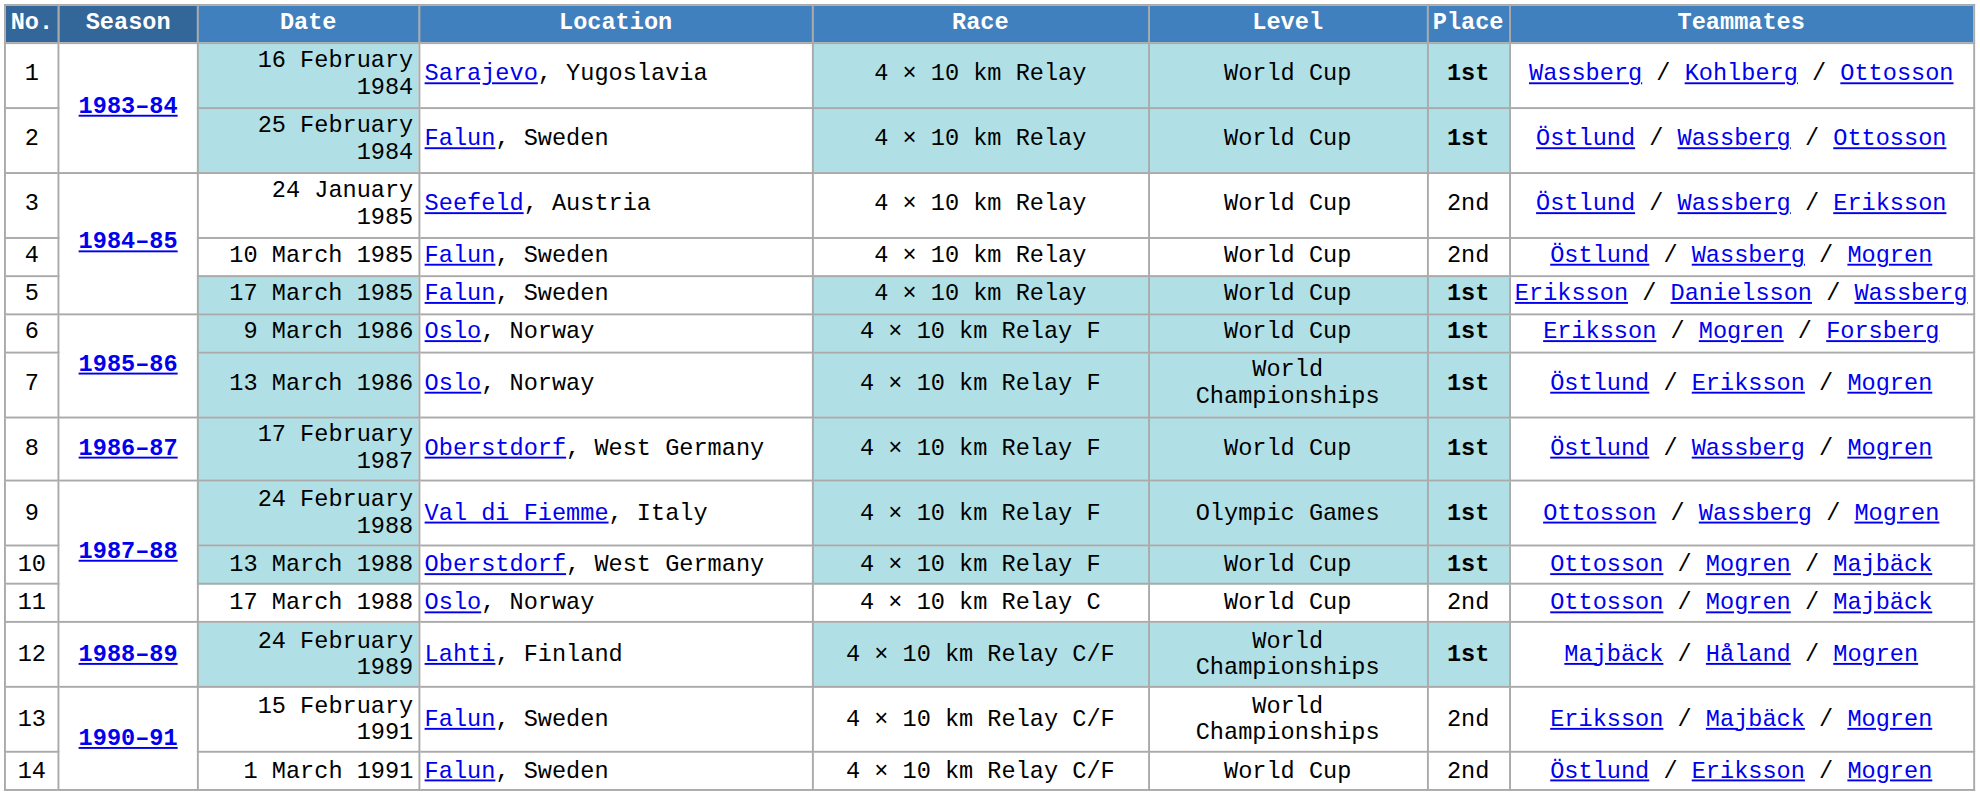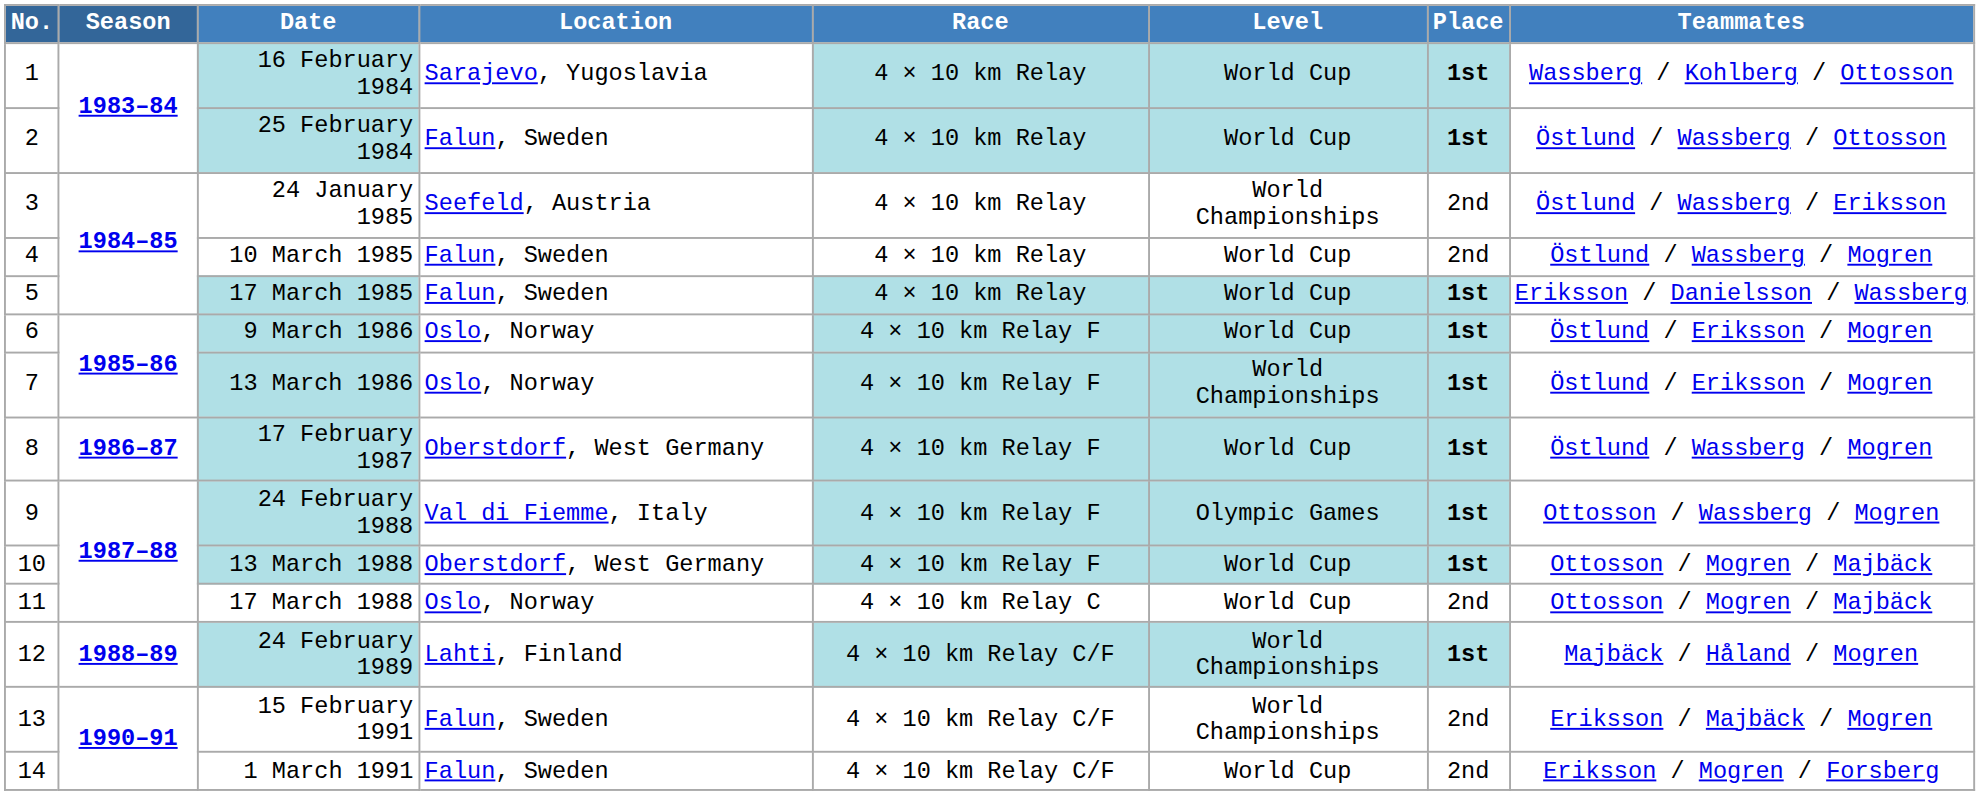24 January 1985 | Level: World Cup -> World Championships
9 March 1986 | Teammates: Eriksson / Mogren / Forsberg -> Östlund / Eriksson / Mogren
1 March 1991 | Teammates: Östlund / Eriksson / Mogren -> Eriksson / Mogren / Forsberg
